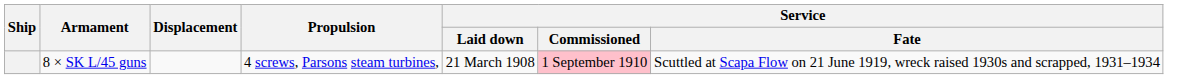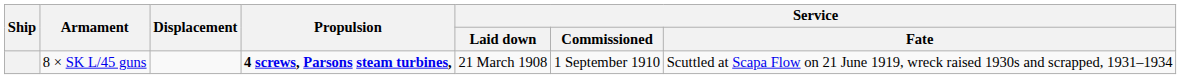8 × SK L/45 guns | Propulsion: normal -> bold
8 × SK L/45 guns | Service / Commissioned: pink background -> no background
